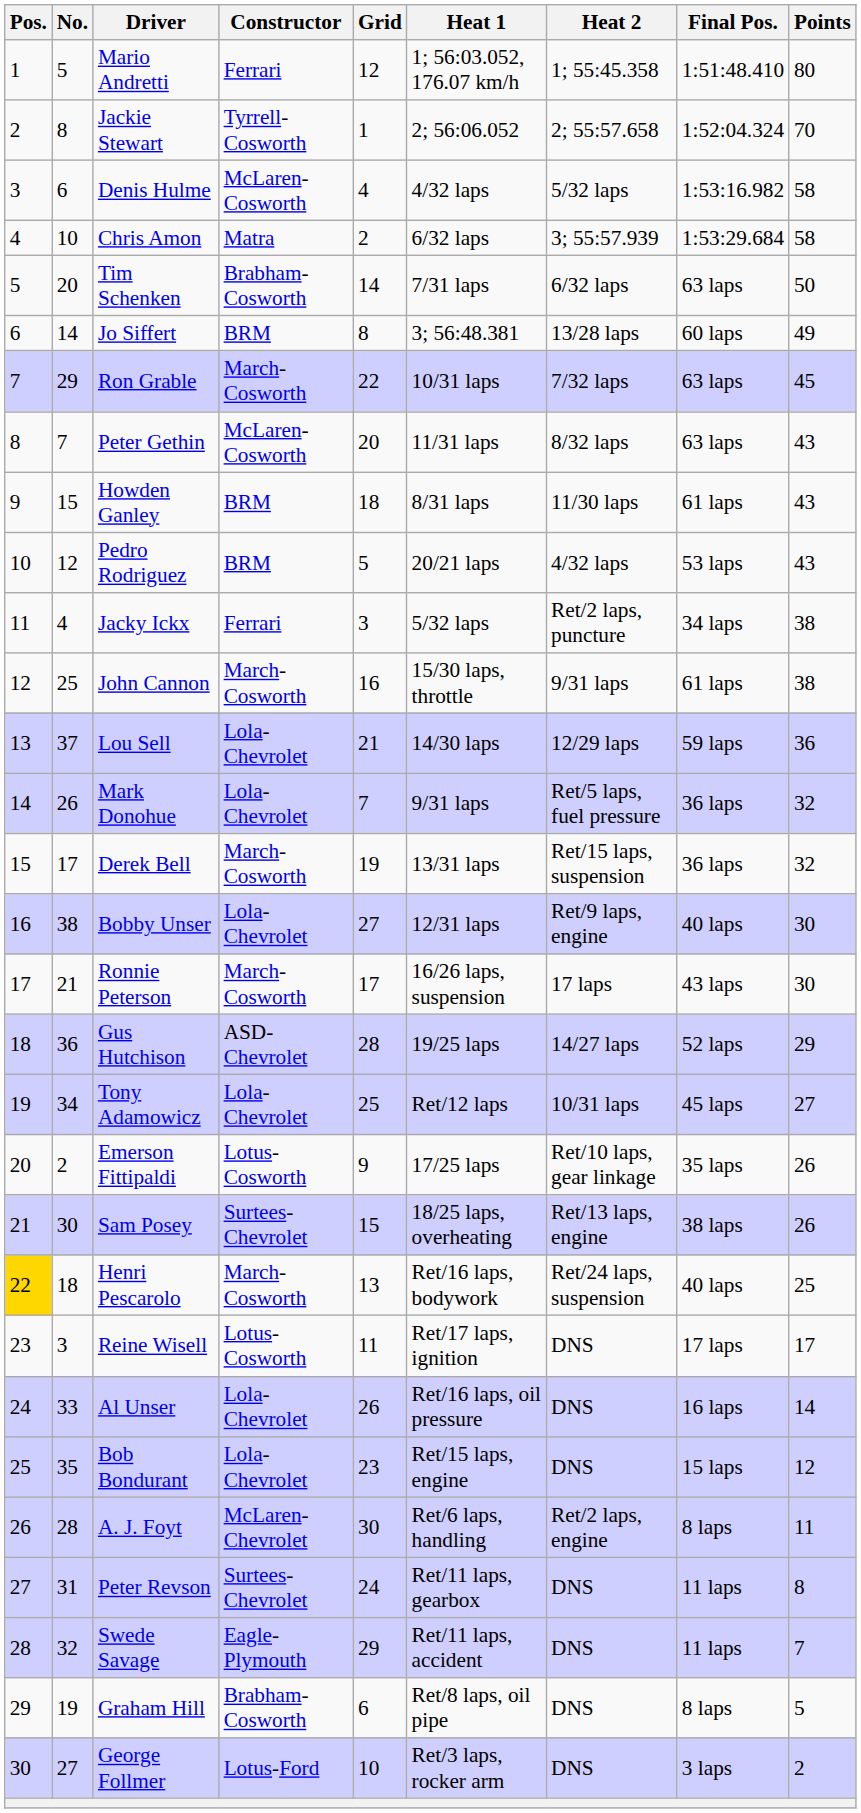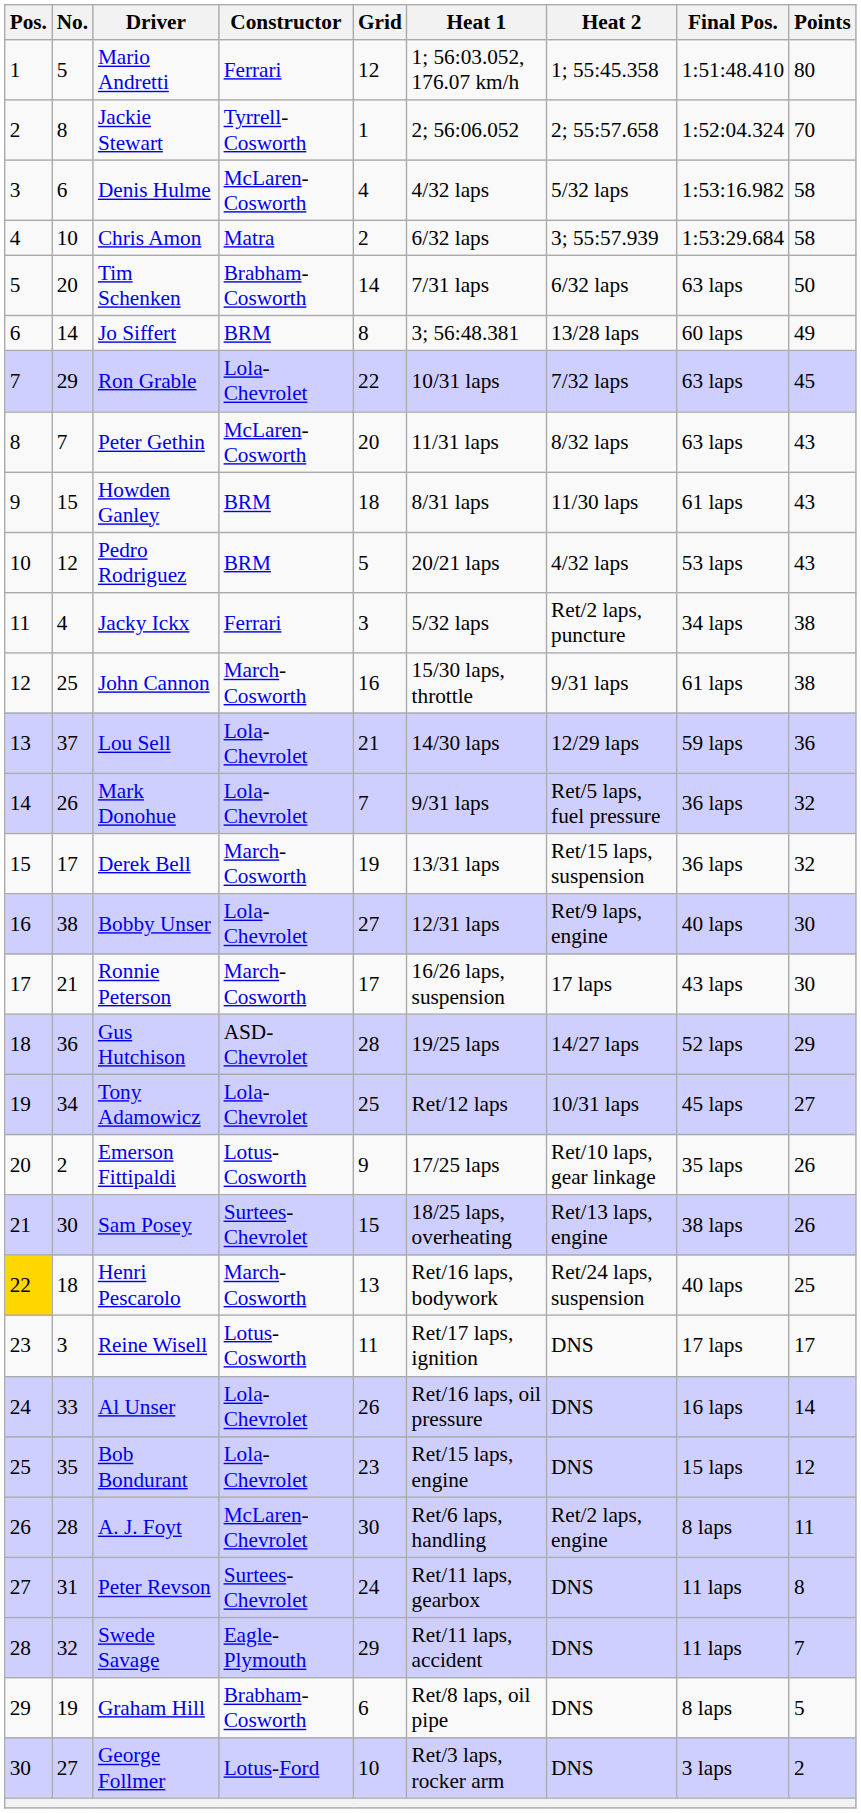Ron Grable | Constructor: March-Cosworth -> Lola-Chevrolet
